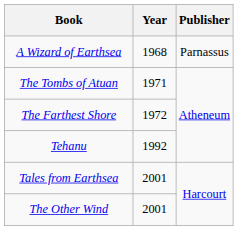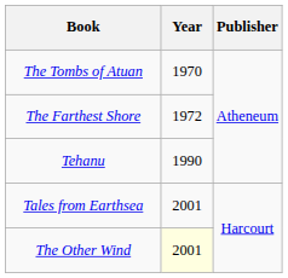- row: A Wizard of Earthsea | 1968 | Parnassus
The Tombs of Atuan | Year: 1971 -> 1970
Tehanu | Year: 1992 -> 1990
The Other Wind | Year: no background -> lightyellow background
